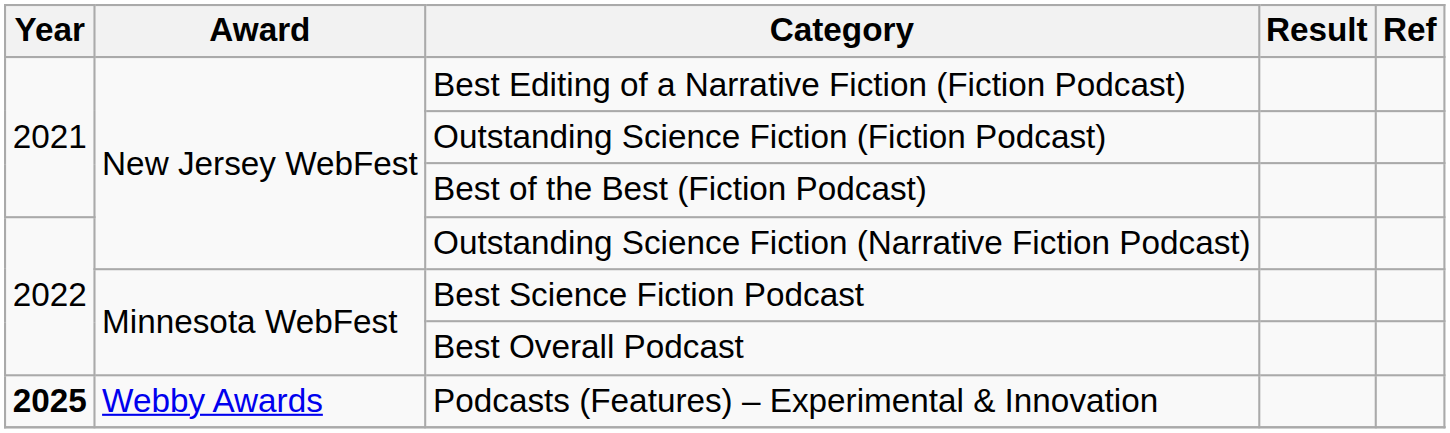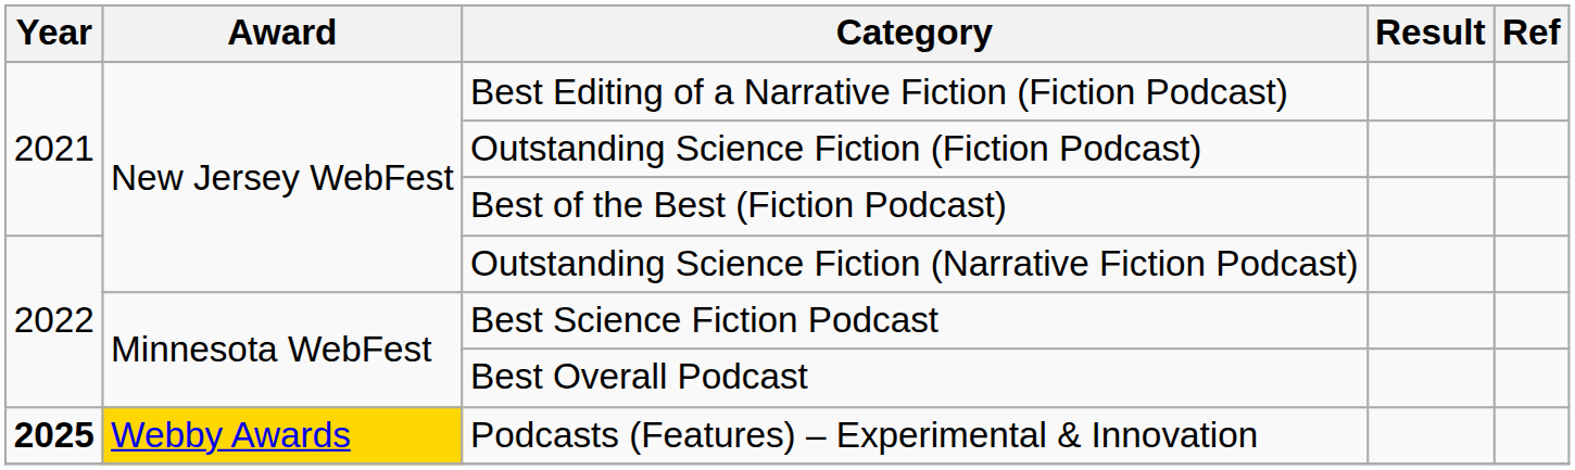Podcasts (Features) – Experimental & Innovation | Award: no background -> gold background
